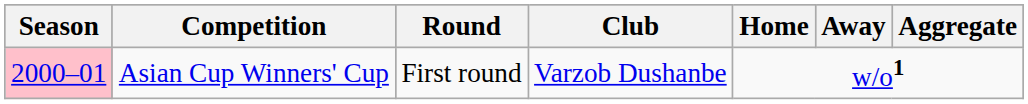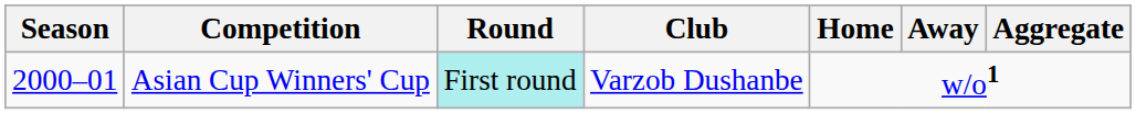Asian Cup Winners' Cup | Season: pink background -> no background
Asian Cup Winners' Cup | Round: no background -> paleturquoise background
